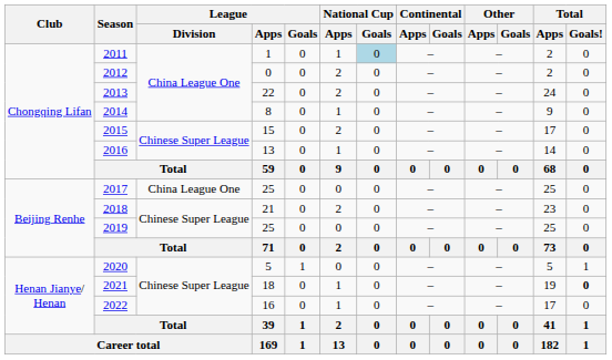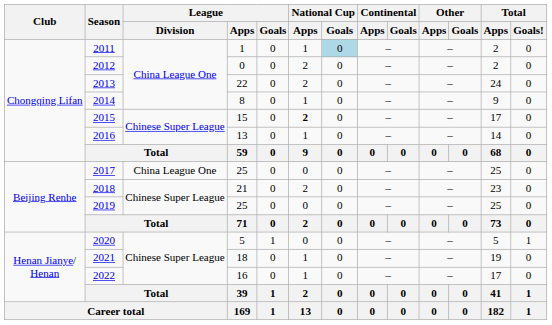2015 | National Cup / Apps: normal -> bold
2021 | Total / Goals!: bold -> normal
